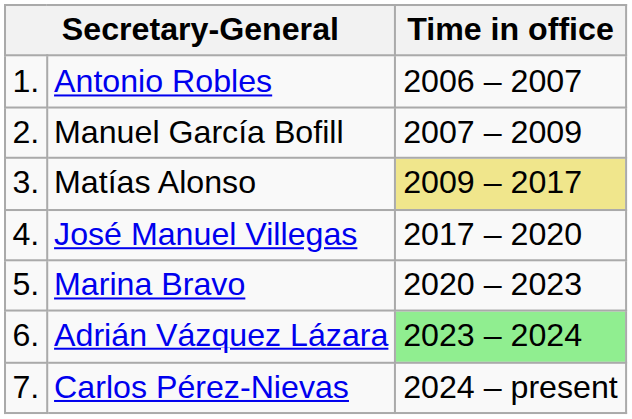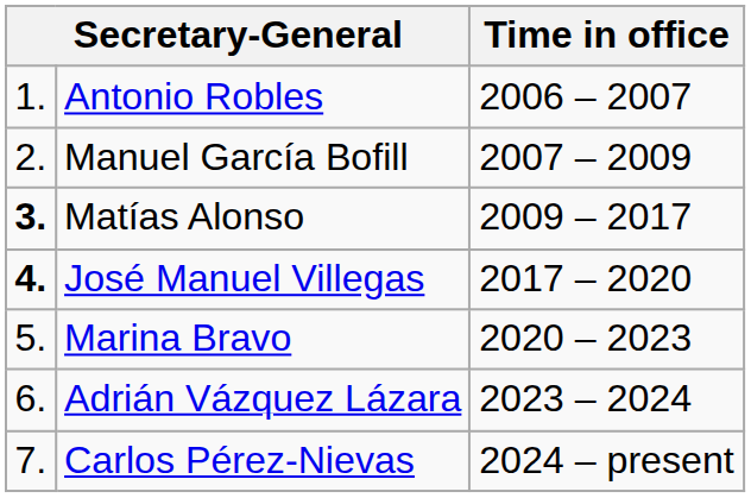Matías Alonso | column 1: normal -> bold
Matías Alonso | Time in office: khaki background -> no background
José Manuel Villegas | column 1: normal -> bold
Adrián Vázquez Lázara | Time in office: lightgreen background -> no background
